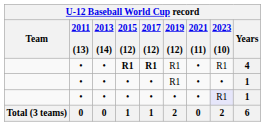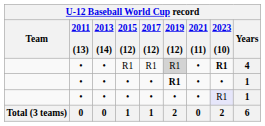row 3 | 2015 (12): bold -> normal
row 3 | 2017 (12): bold -> normal
row 3 | 2019 (12): no background -> lightgrey background
row 3 | 2023 (10): normal -> bold
row 4 | 2019 (12): normal -> bold
